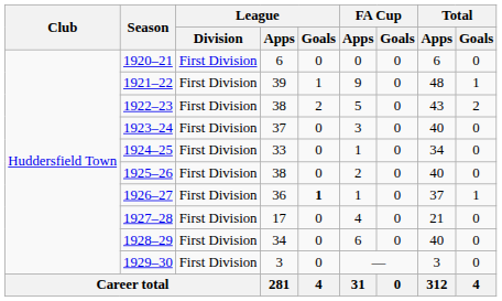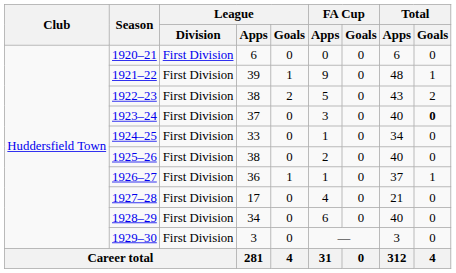1923–24 | Total / Goals: normal -> bold
1926–27 | League / Goals: bold -> normal
